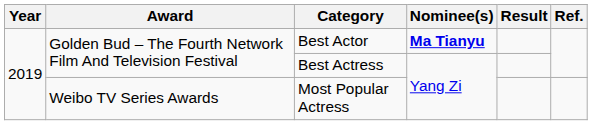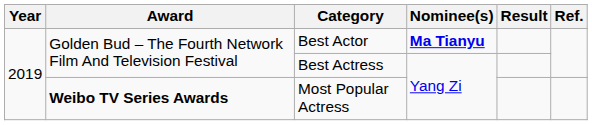Most Popular Actress | Award: normal -> bold
